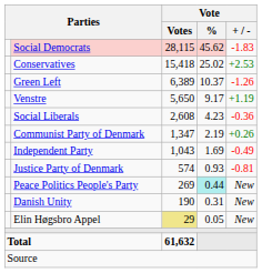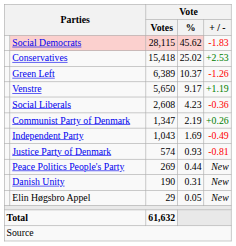Peace Politics People's Party | Vote / %: paleturquoise background -> no background
Elin Høgsbro Appel | Vote / Votes: khaki background -> no background
